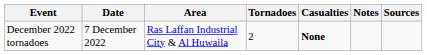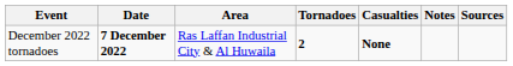December 2022 tornadoes | Date: normal -> bold
December 2022 tornadoes | Tornadoes: normal -> bold
